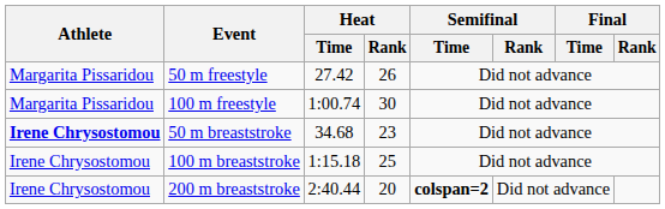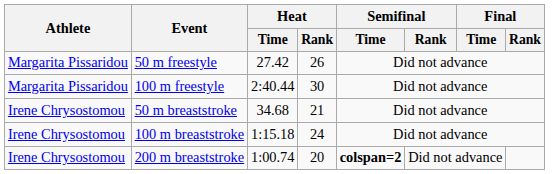100 m freestyle | Heat / Time: 1:00.74 -> 2:40.44
50 m breaststroke | Athlete: bold -> normal
50 m breaststroke | Heat / Rank: 23 -> 21
100 m breaststroke | Heat / Rank: 25 -> 24
200 m breaststroke | Heat / Time: 2:40.44 -> 1:00.74
